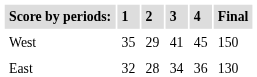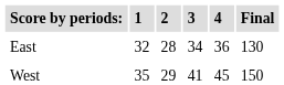rows swapped: West <-> East
